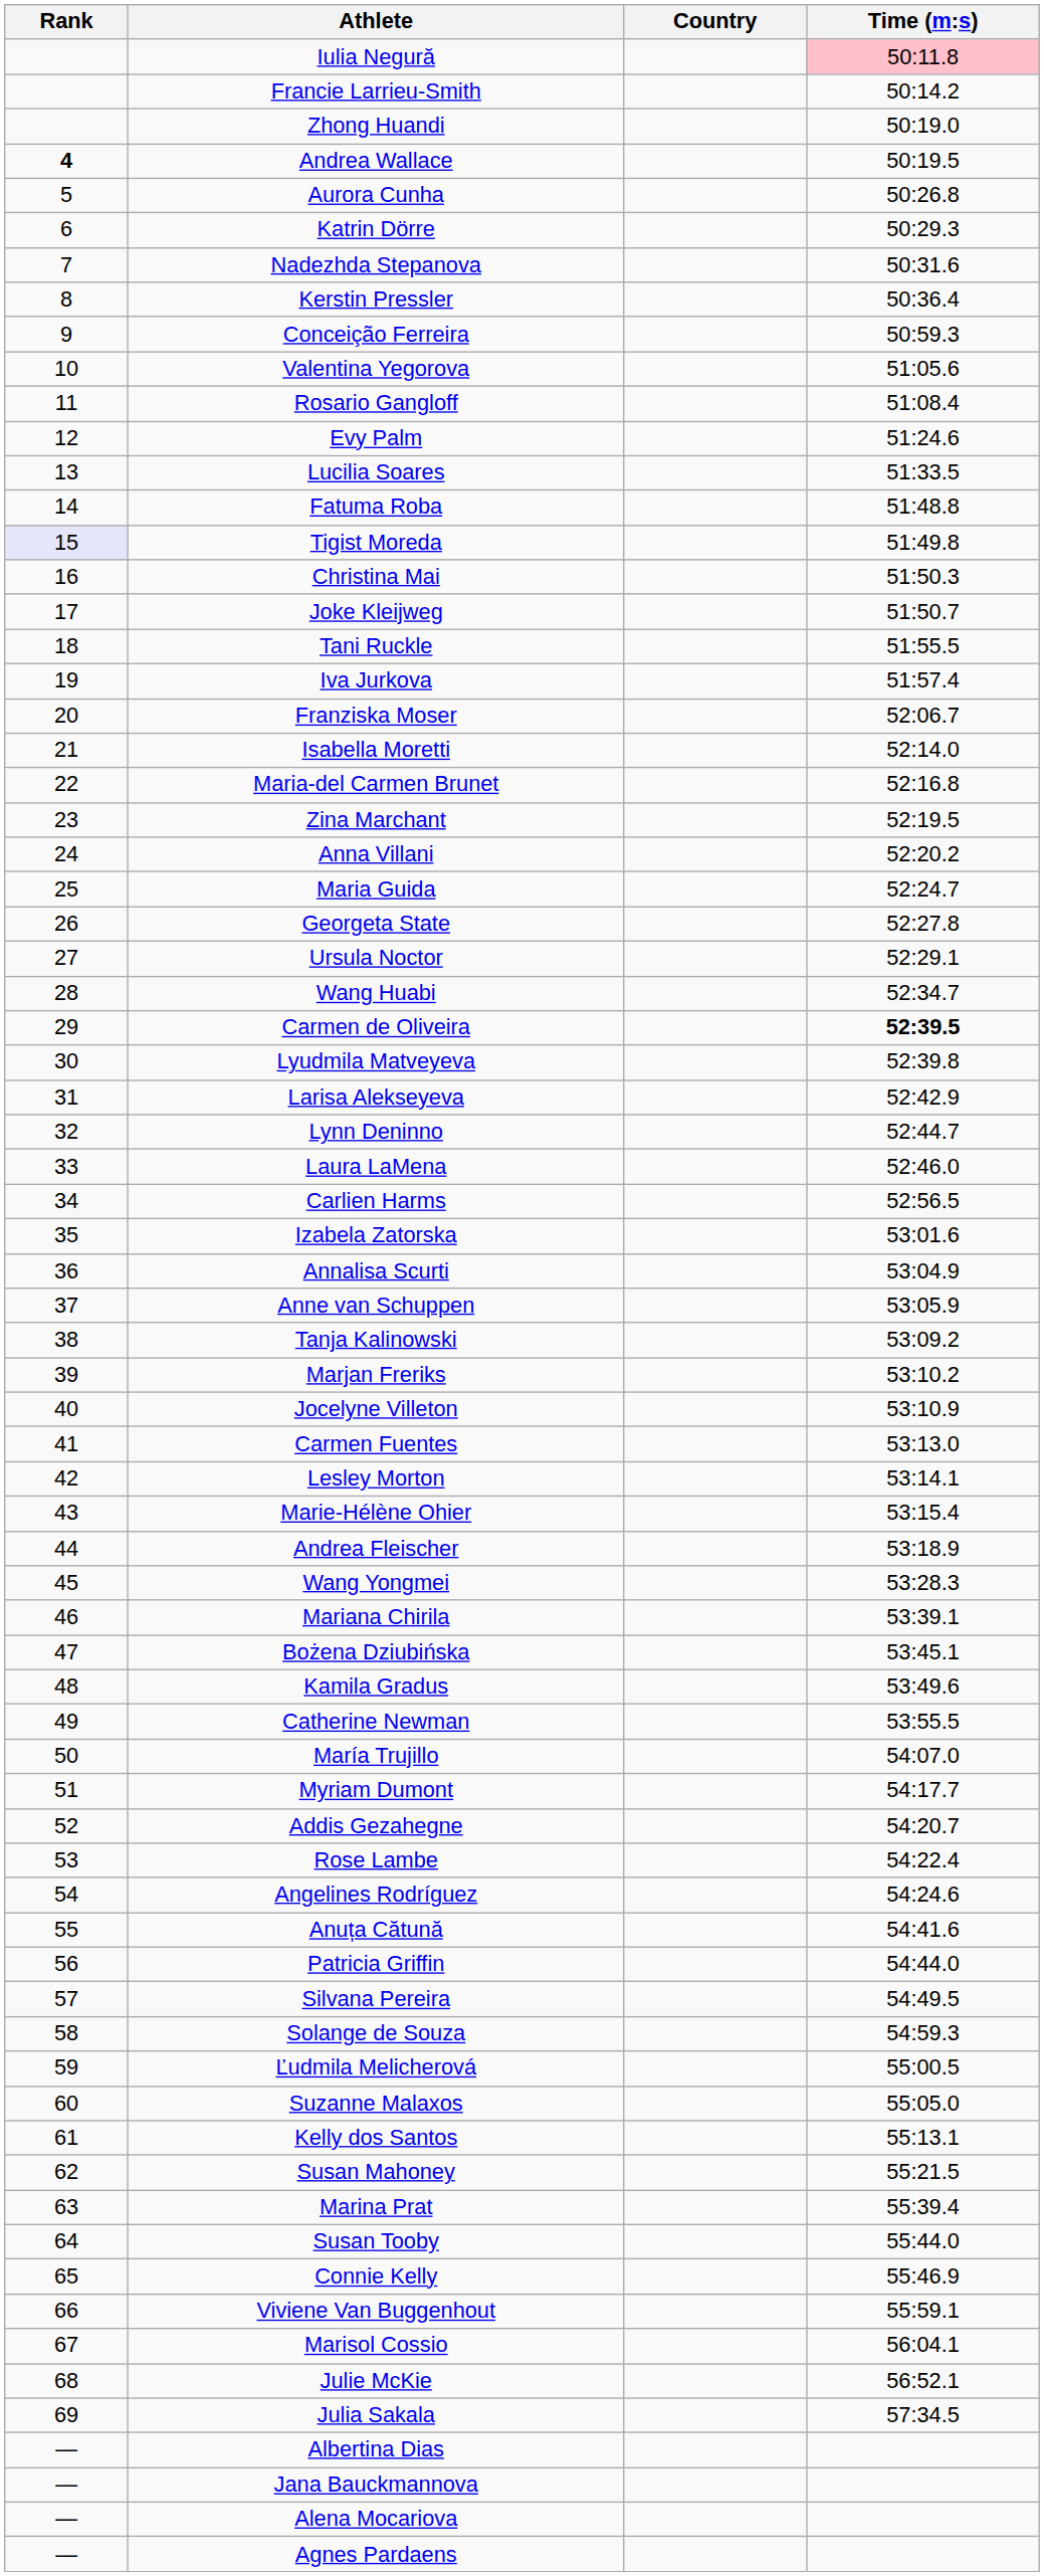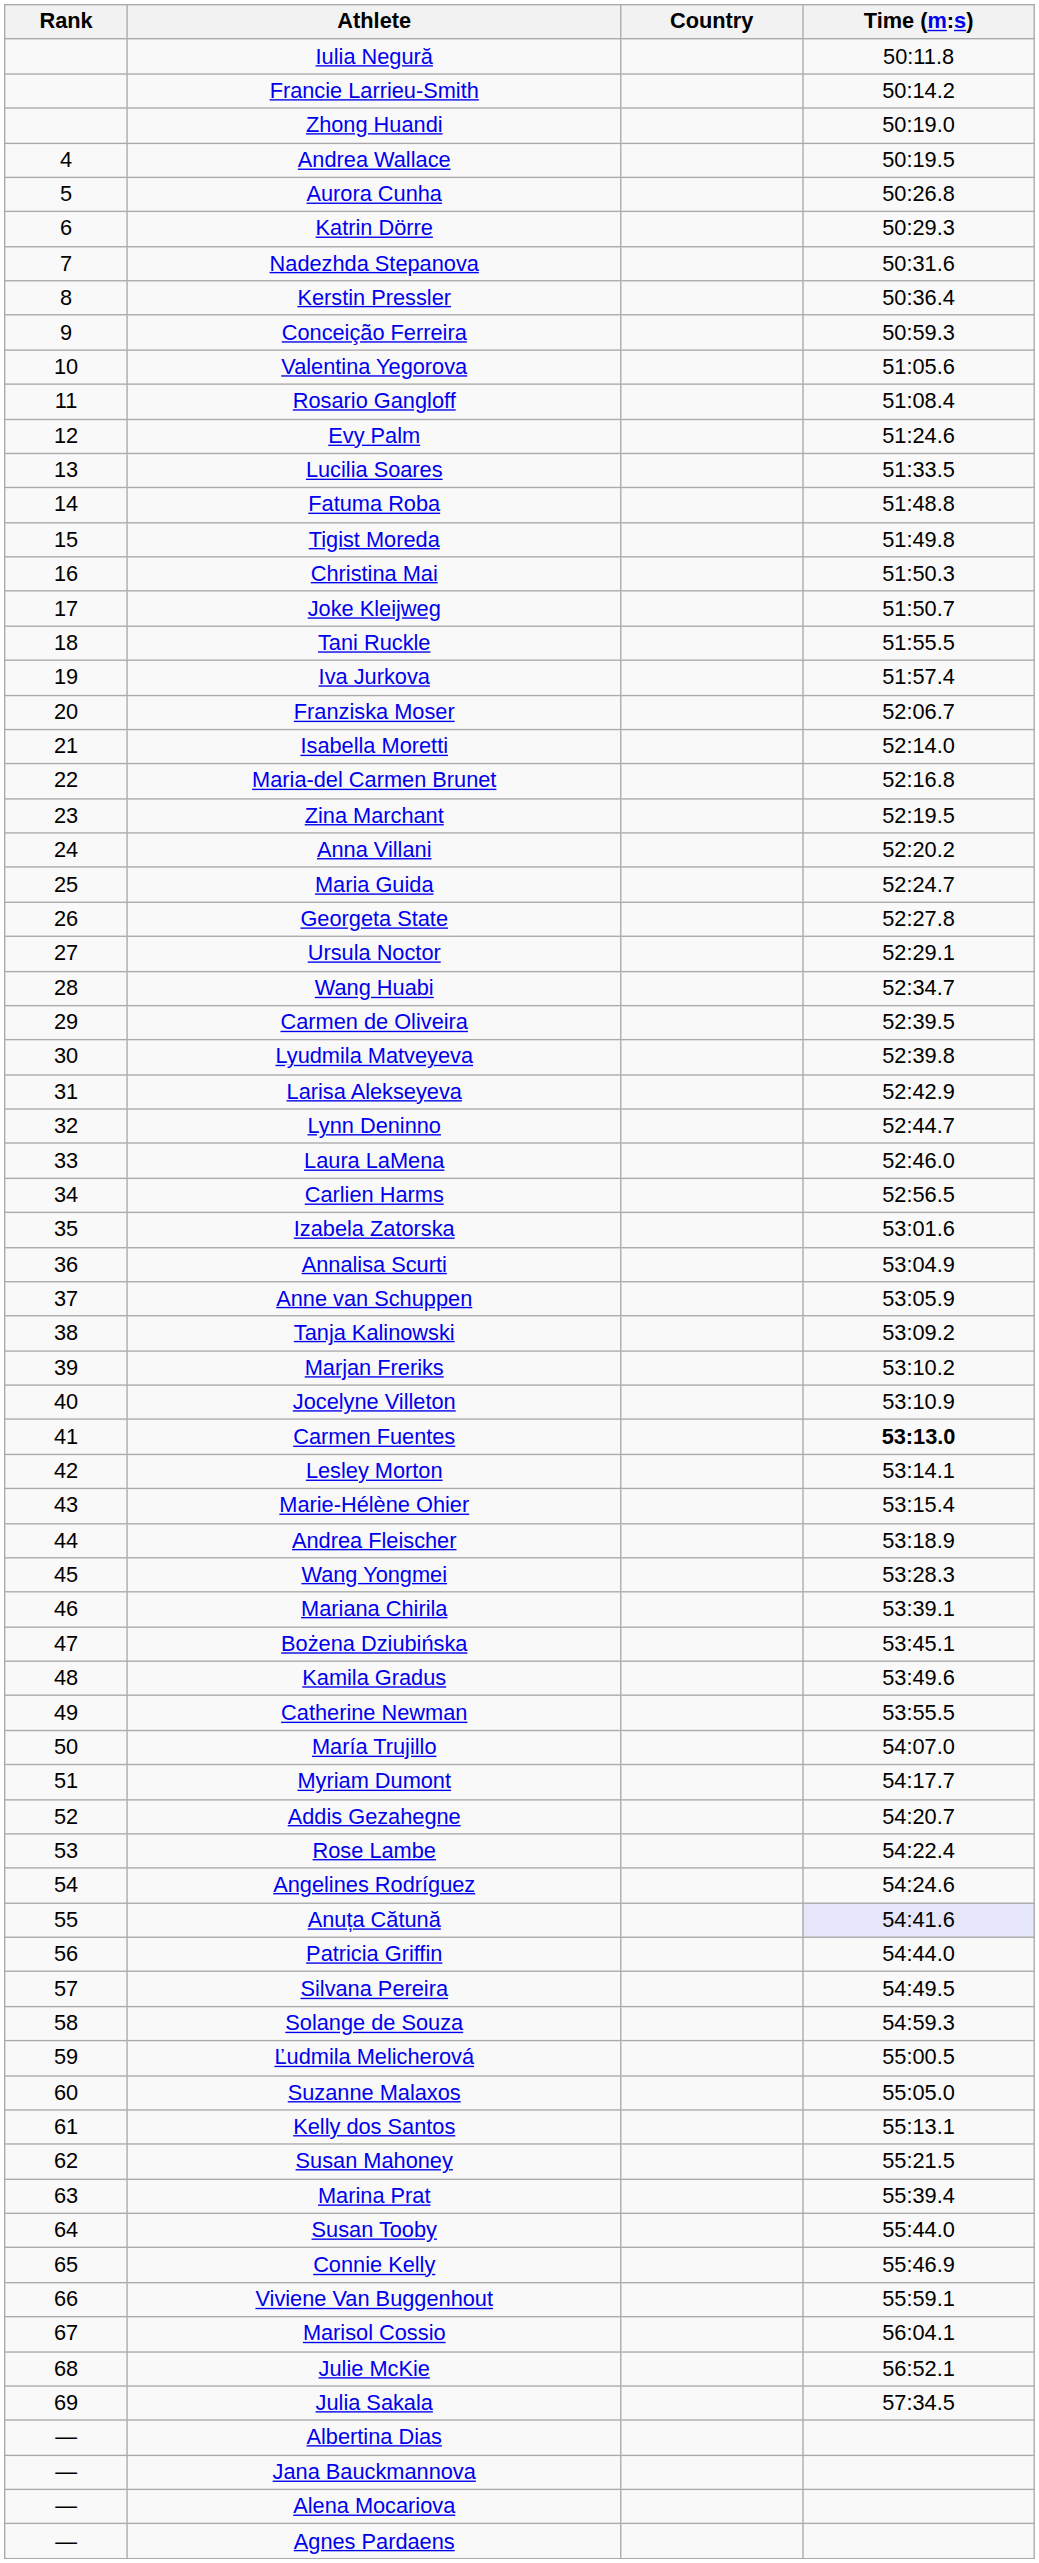Iulia Negură | Time (m:s): pink background -> no background
Andrea Wallace | Rank: bold -> normal
Tigist Moreda | Rank: lavender background -> no background
Carmen de Oliveira | Time (m:s): bold -> normal
Carmen Fuentes | Time (m:s): normal -> bold
Anuța Cătună | Time (m:s): no background -> lavender background
